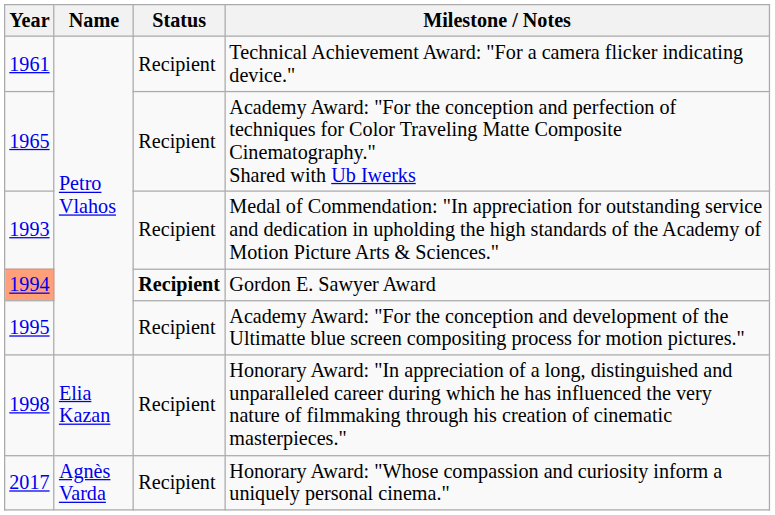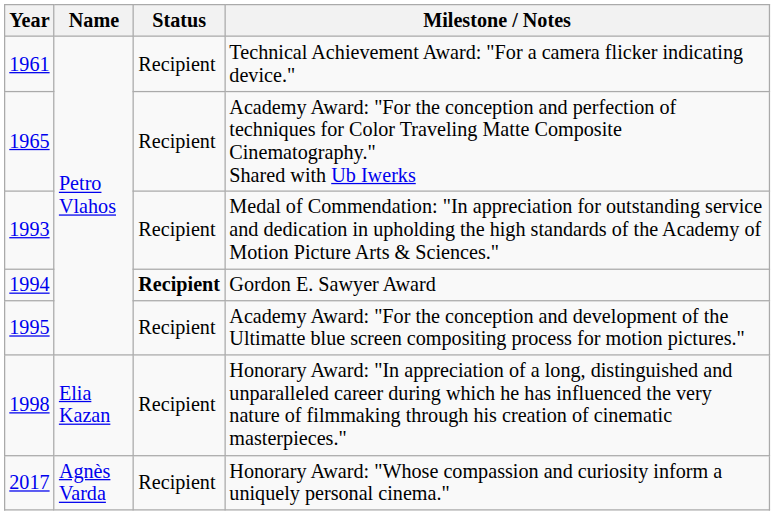Gordon E. Sawyer Award | Year: lightsalmon background -> no background
